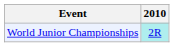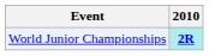World Junior Championships | 2010: normal -> bold
